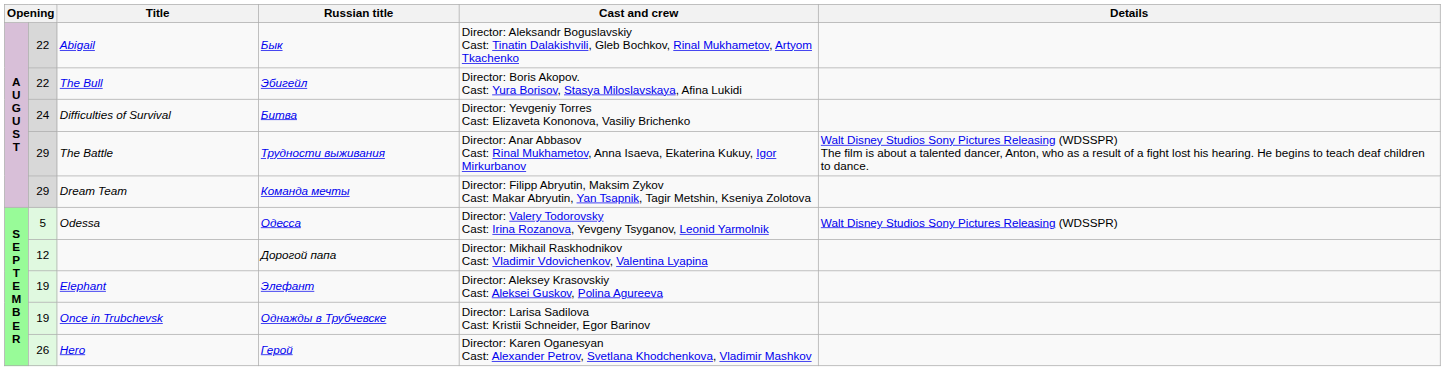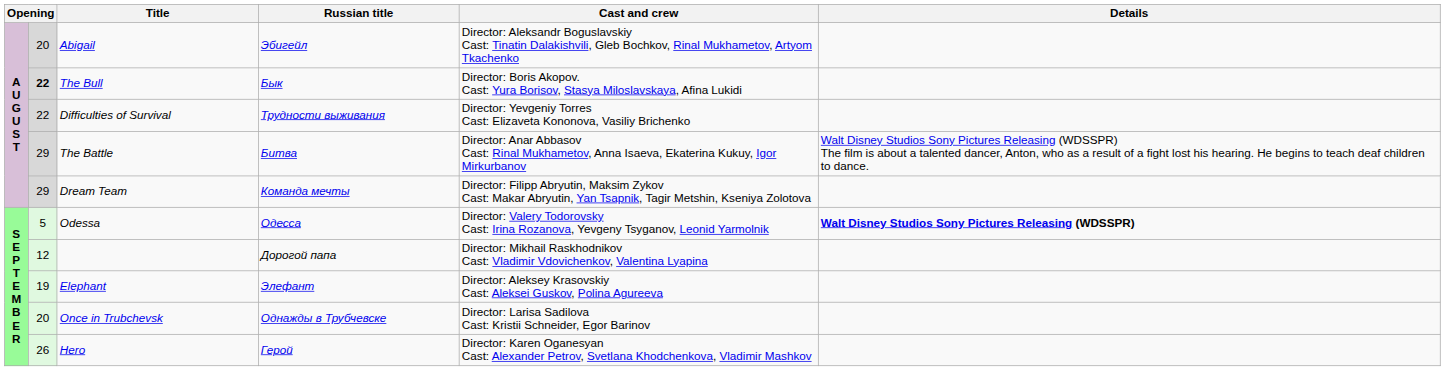Abigail | column 2: 22 -> 20
Abigail | Russian title: Бык -> Эбигейл
The Bull | column 2: normal -> bold
The Bull | Russian title: Эбигейл -> Бык
Difficulties of Survival | column 2: 24 -> 22
Difficulties of Survival | Russian title: Битва -> Трудности выживания
The Battle | Russian title: Трудности выживания -> Битва
Odessa | Details: normal -> bold
Once in Trubchevsk | column 2: 19 -> 20
